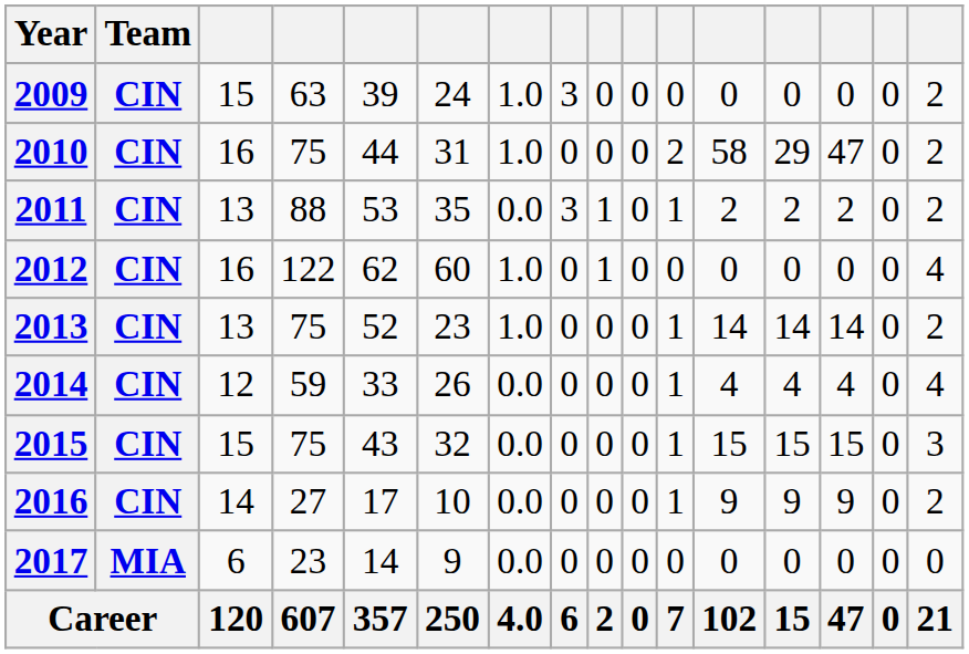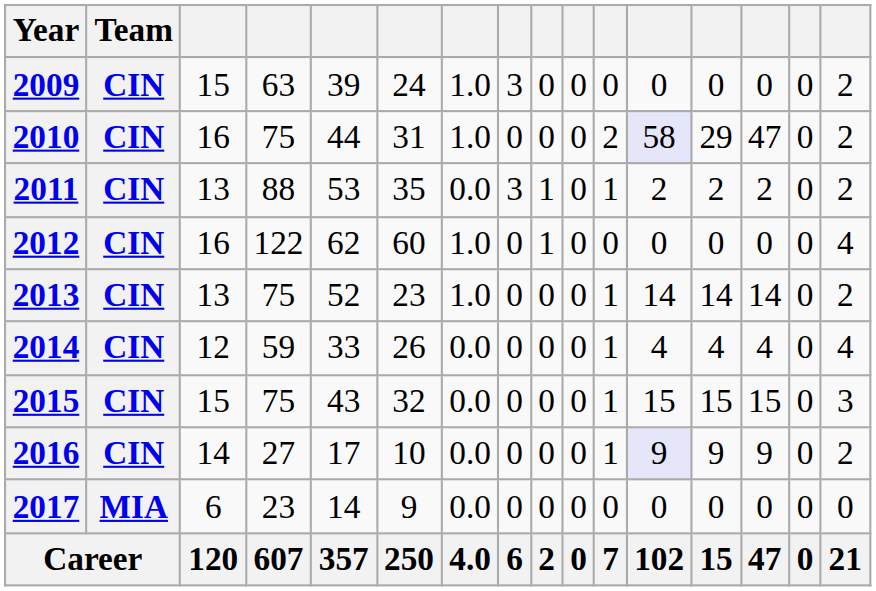2010 | column 12: no background -> lavender background
2016 | column 12: no background -> lavender background
